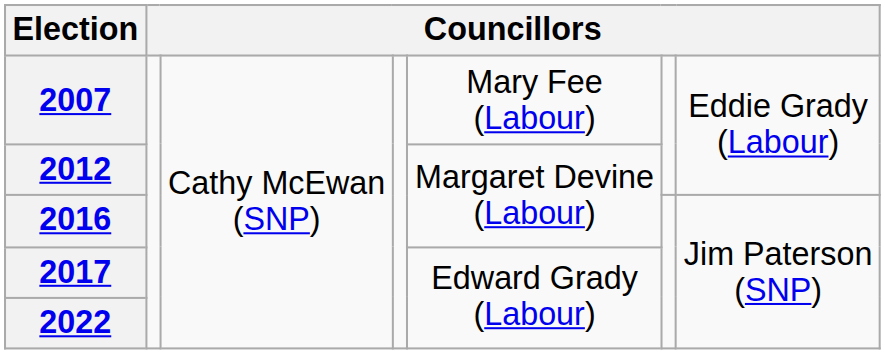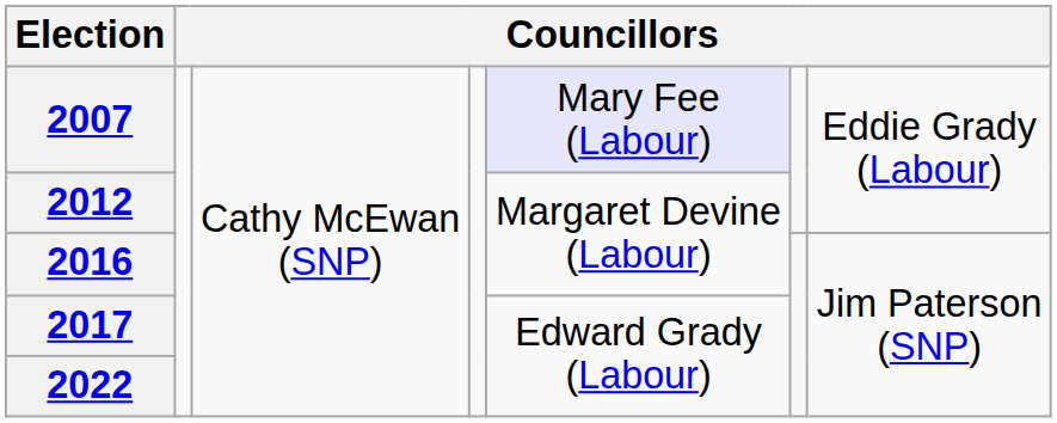2007 | column 5: no background -> lavender background
